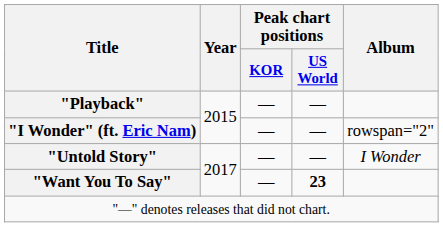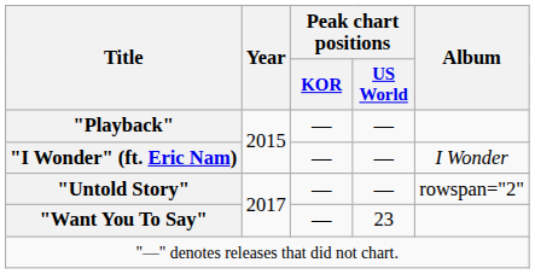"I Wonder" (ft. Eric Nam) | Album: rowspan="2" -> I Wonder
"Untold Story" | Album: I Wonder -> rowspan="2"
"Want You To Say" | Peak chart positions / US World: bold -> normal
